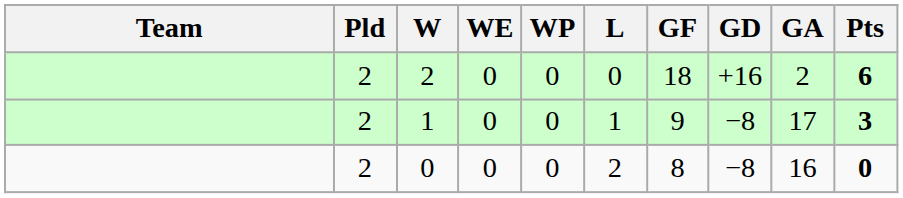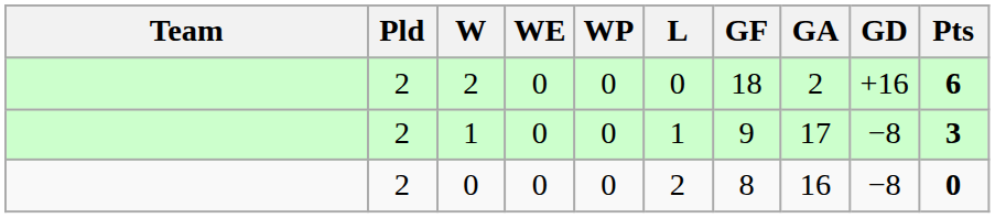columns swapped: GA <-> GD
